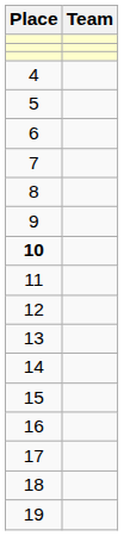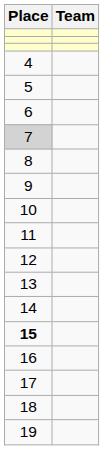row 8 | Place: no background -> lightgrey background
row 11 | Place: bold -> normal
row 16 | Place: normal -> bold
